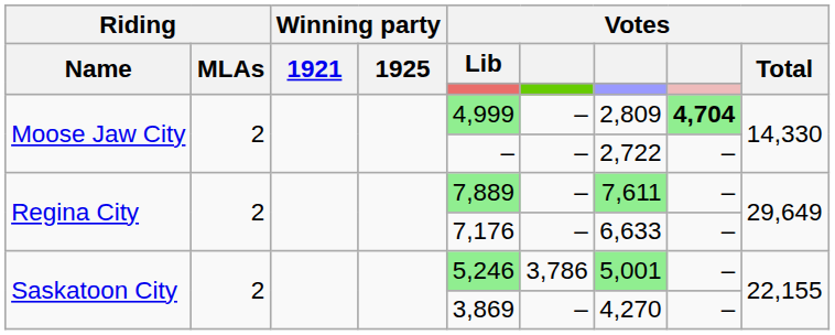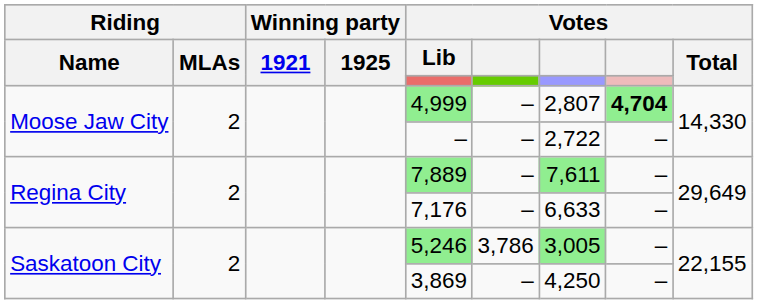row 4 | column 7: 2,809 -> 2,807
row 8 | column 7: 5,001 -> 3,005
row 9 | column 7: 4,270 -> 4,250
